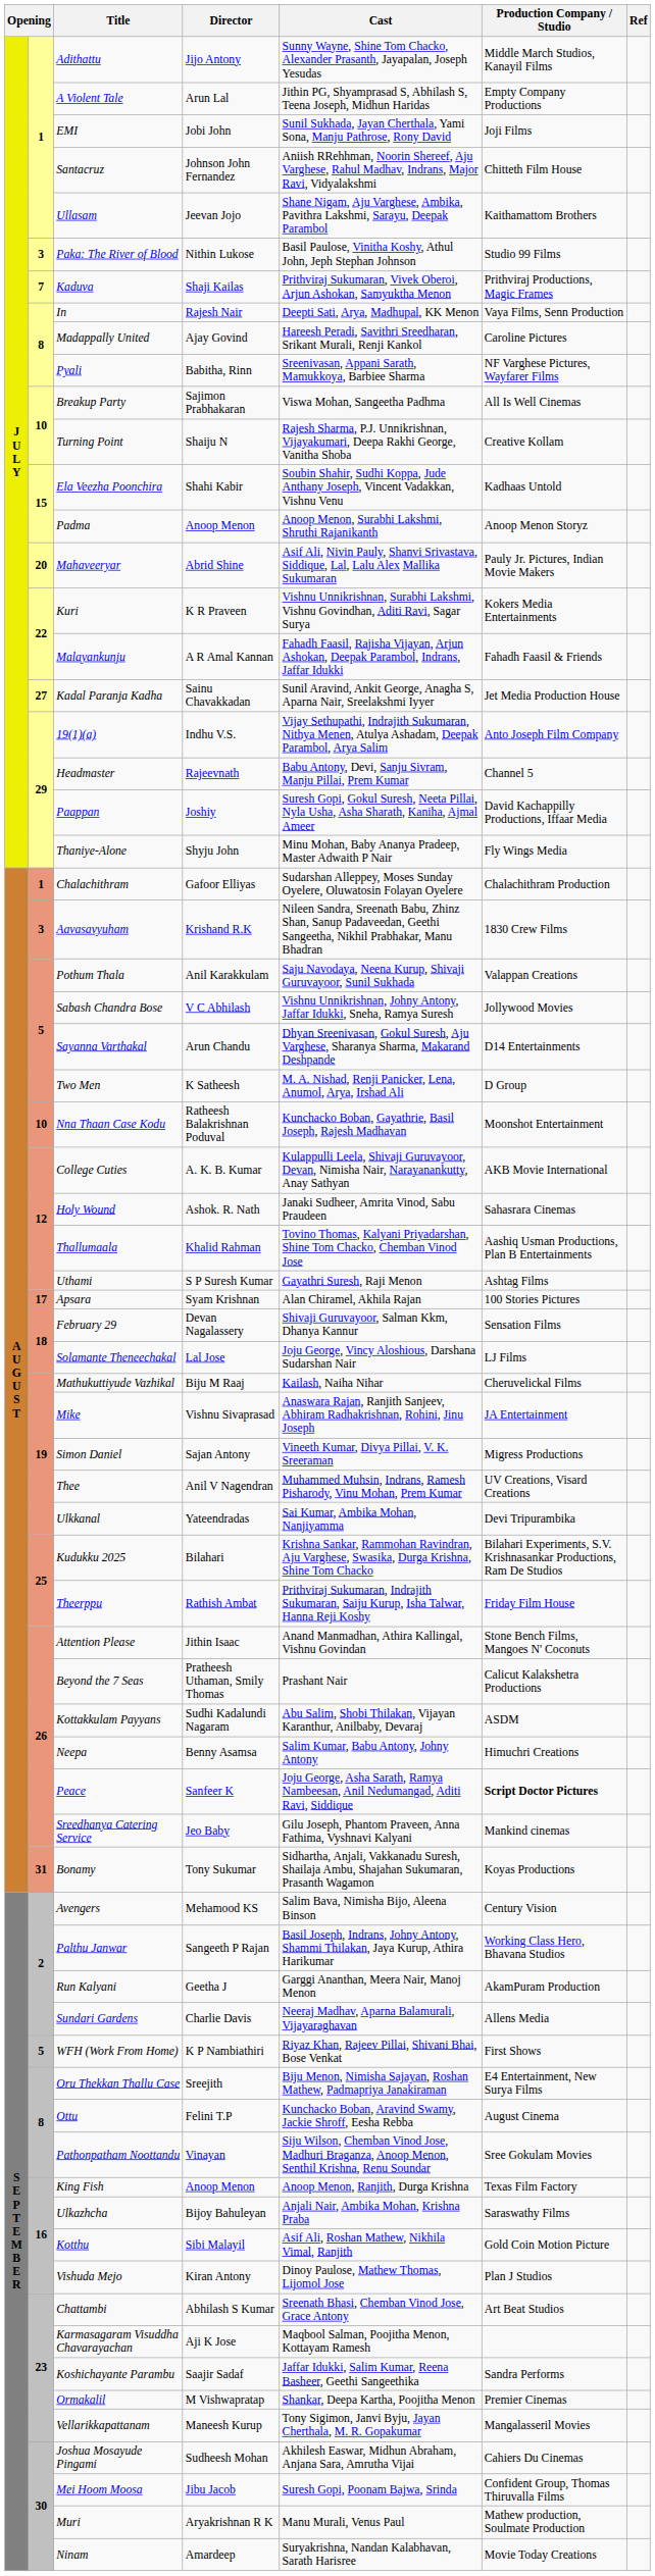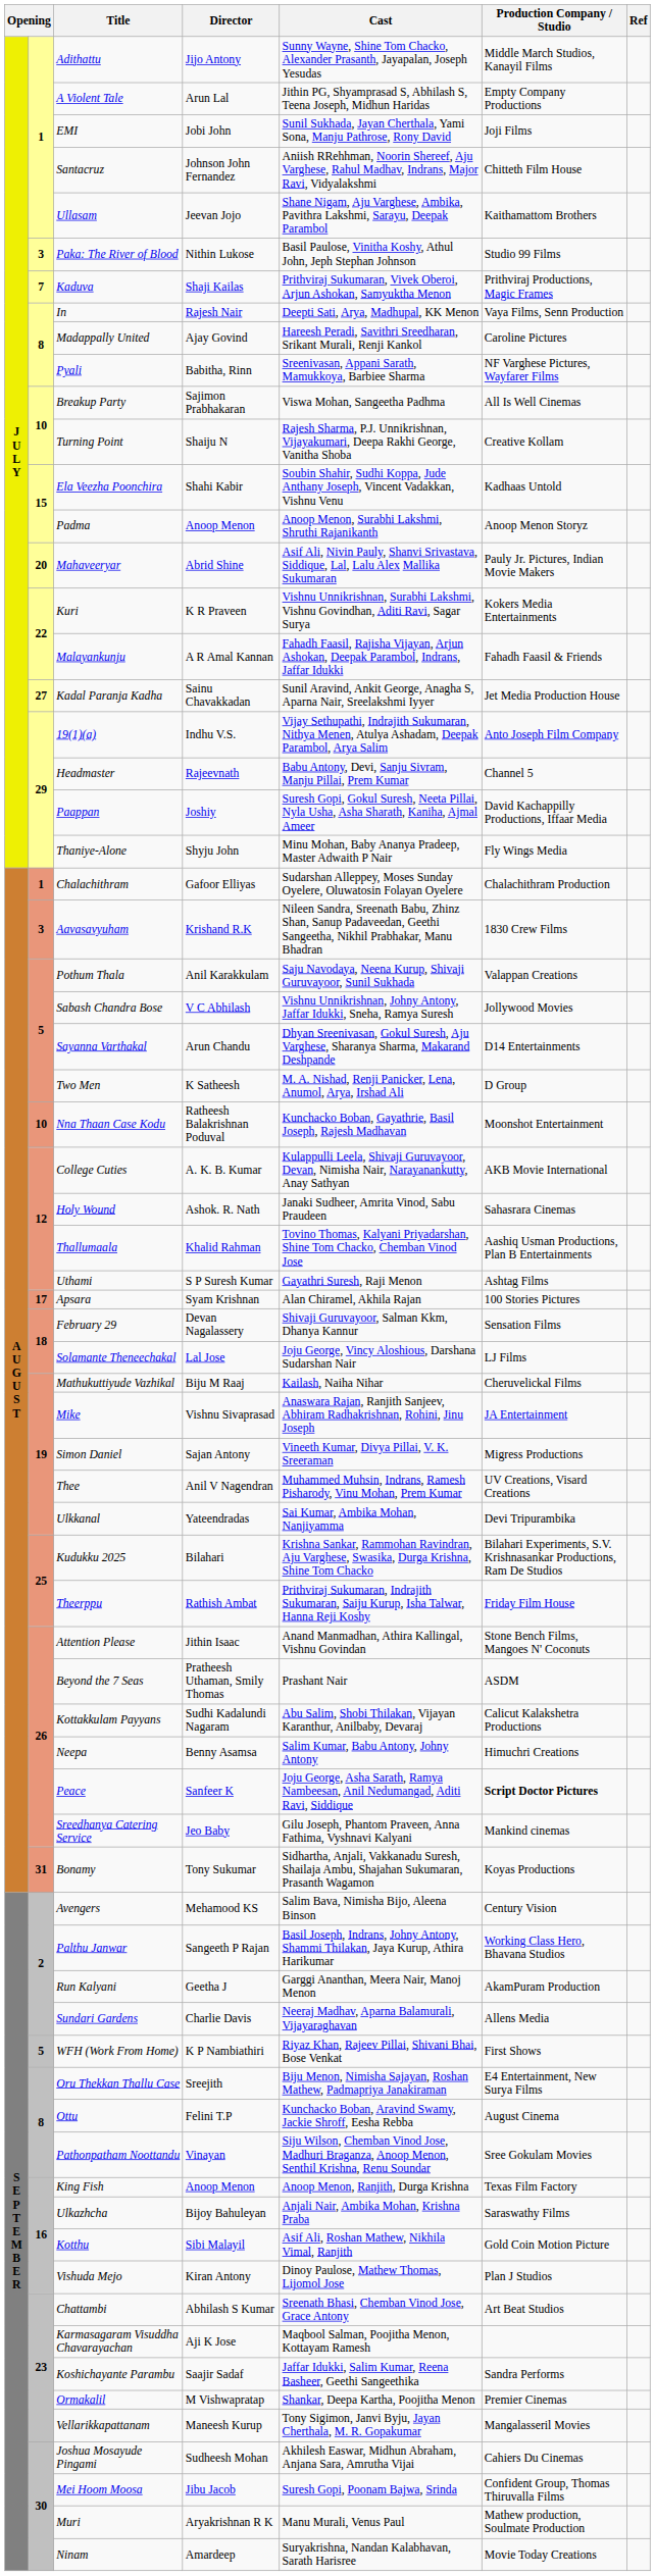Beyond the 7 Seas | Production Company / Studio: Calicut Kalakshetra Productions -> ASDM
Kottakkulam Payyans | Production Company / Studio: ASDM -> Calicut Kalakshetra Productions
